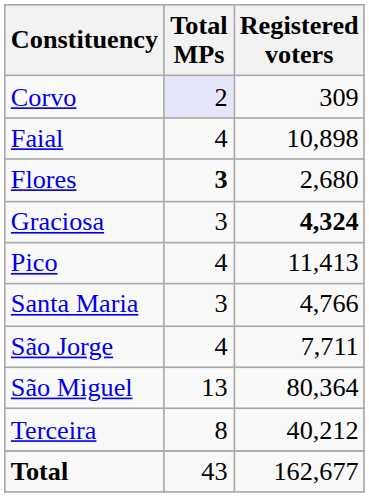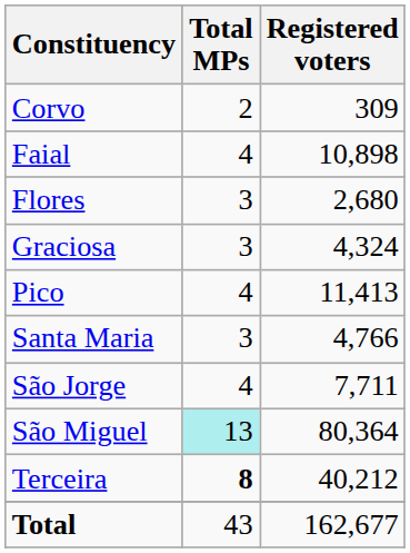Corvo | Total MPs: lavender background -> no background
Flores | Total MPs: bold -> normal
Graciosa | Registered voters: bold -> normal
São Miguel | Total MPs: no background -> paleturquoise background
Terceira | Total MPs: normal -> bold
